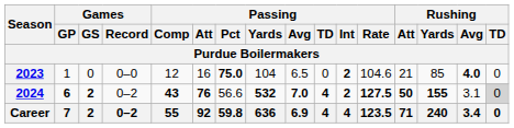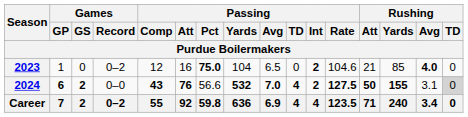2023 | Games / Record: 0–0 -> 0–2
2024 | Games / Record: 0–2 -> 0–0
